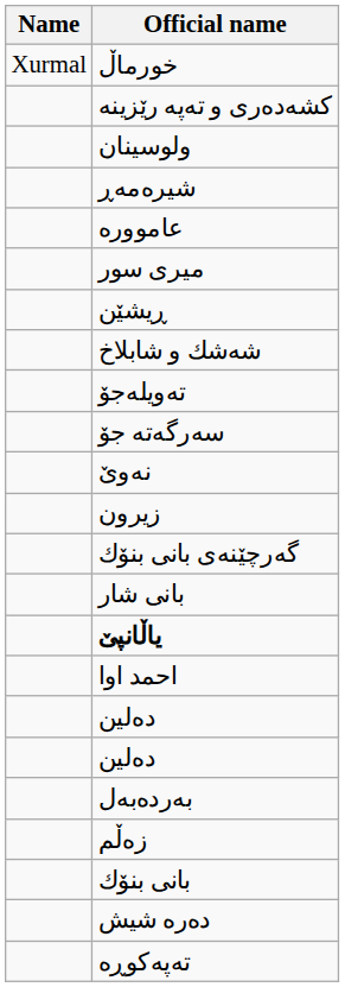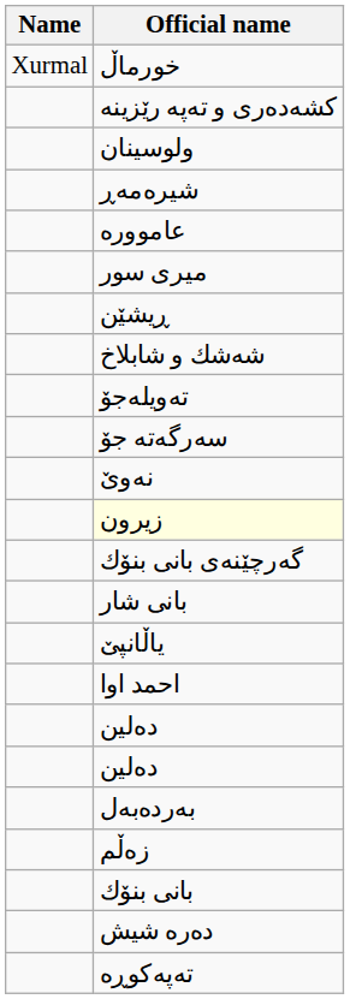row 13 | Official name: no background -> lightyellow background
row 16 | Official name: bold -> normal
